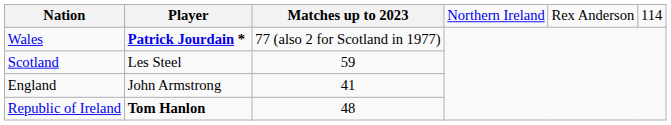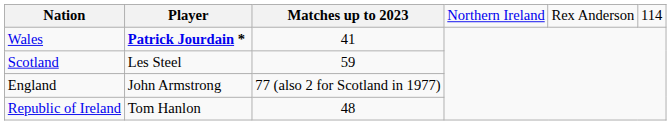Wales | column 3: 77 (also 2 for Scotland in 1977) -> 41
England | column 3: 41 -> 77 (also 2 for Scotland in 1977)
Republic of Ireland | column 2: bold -> normal
